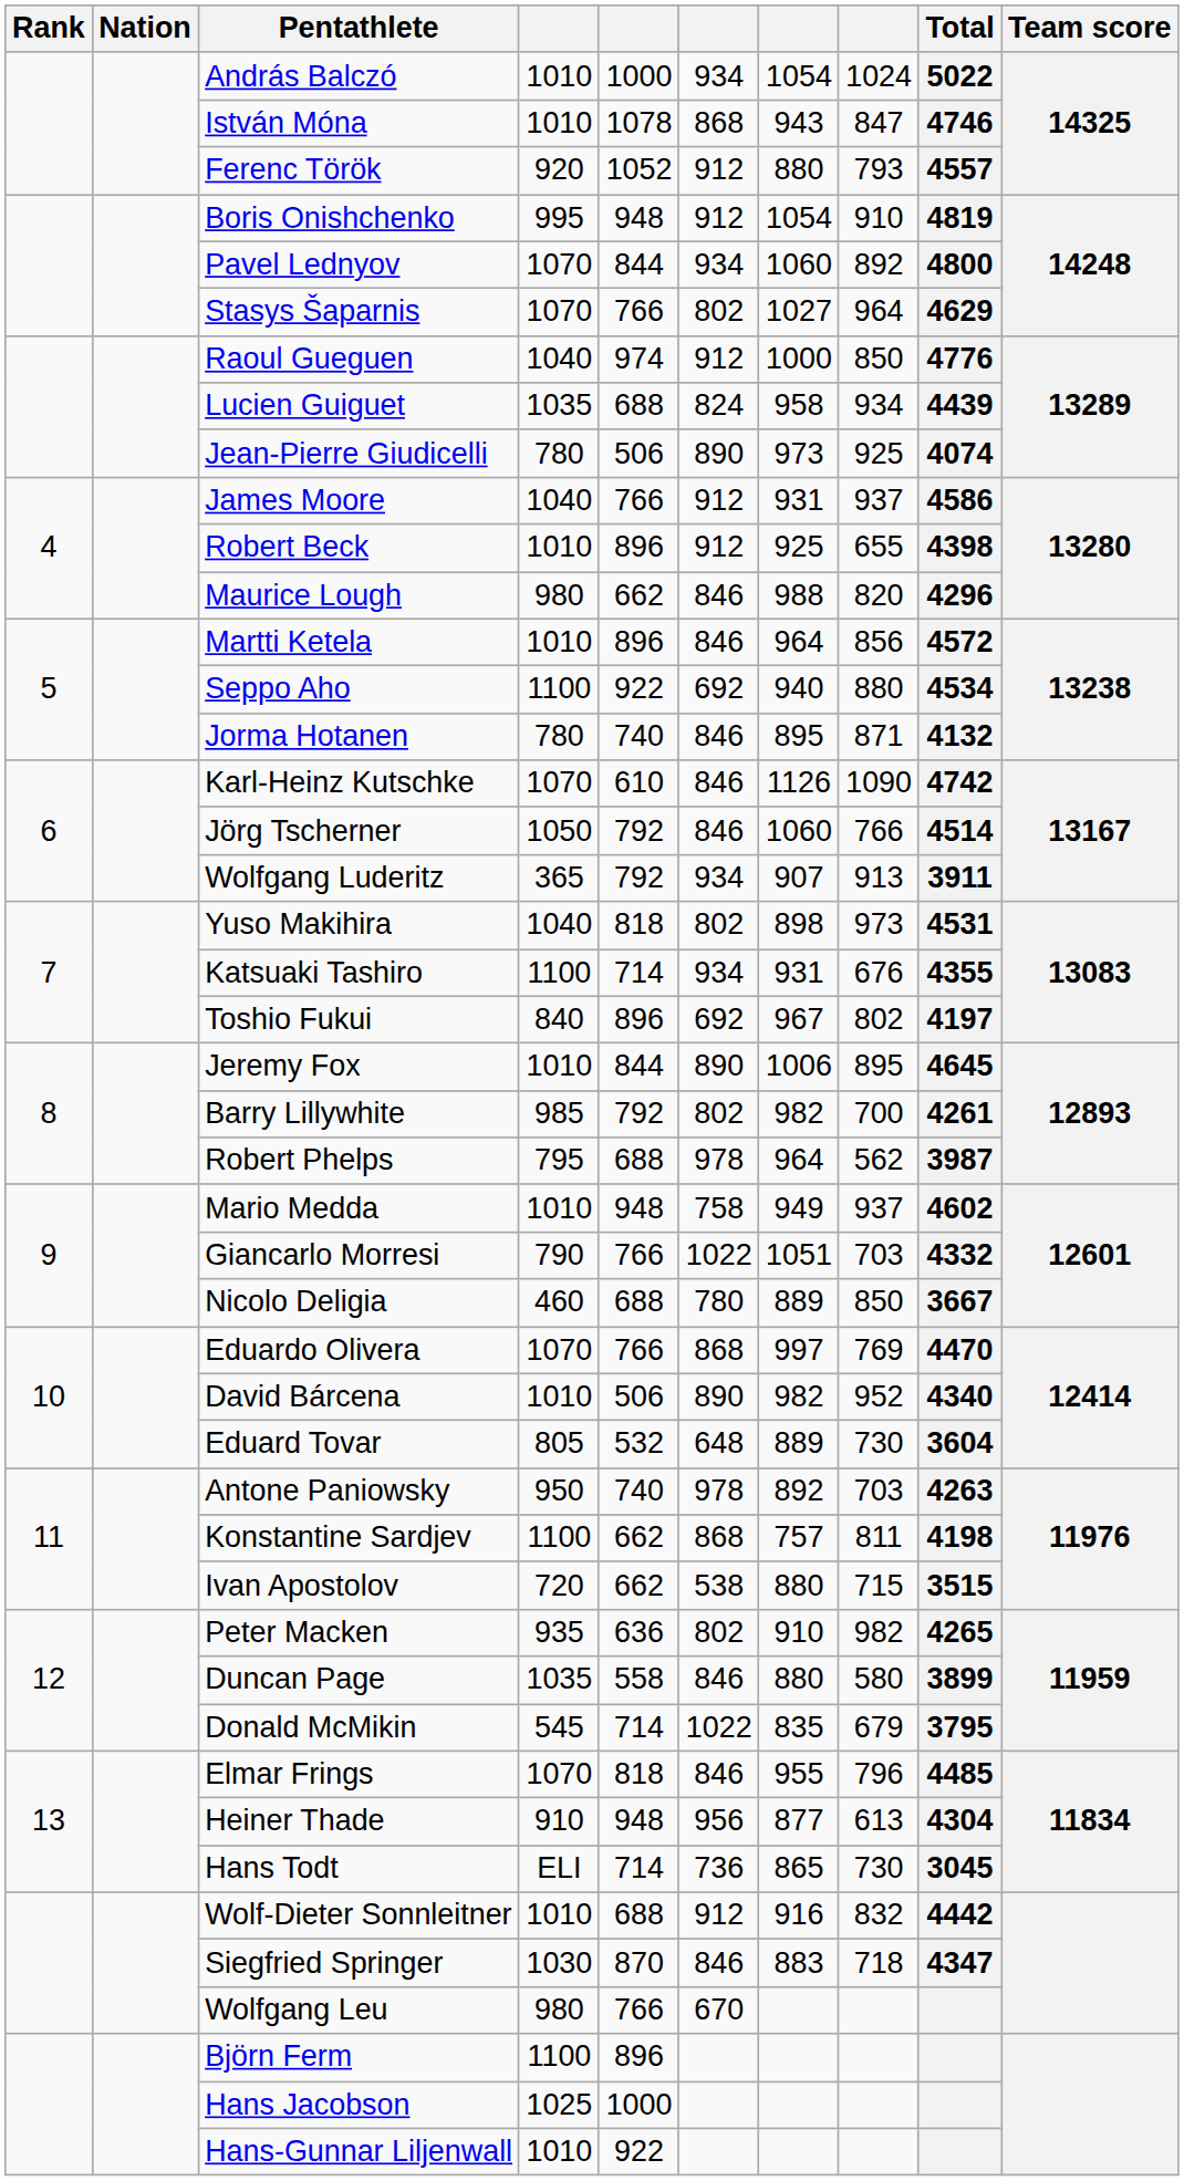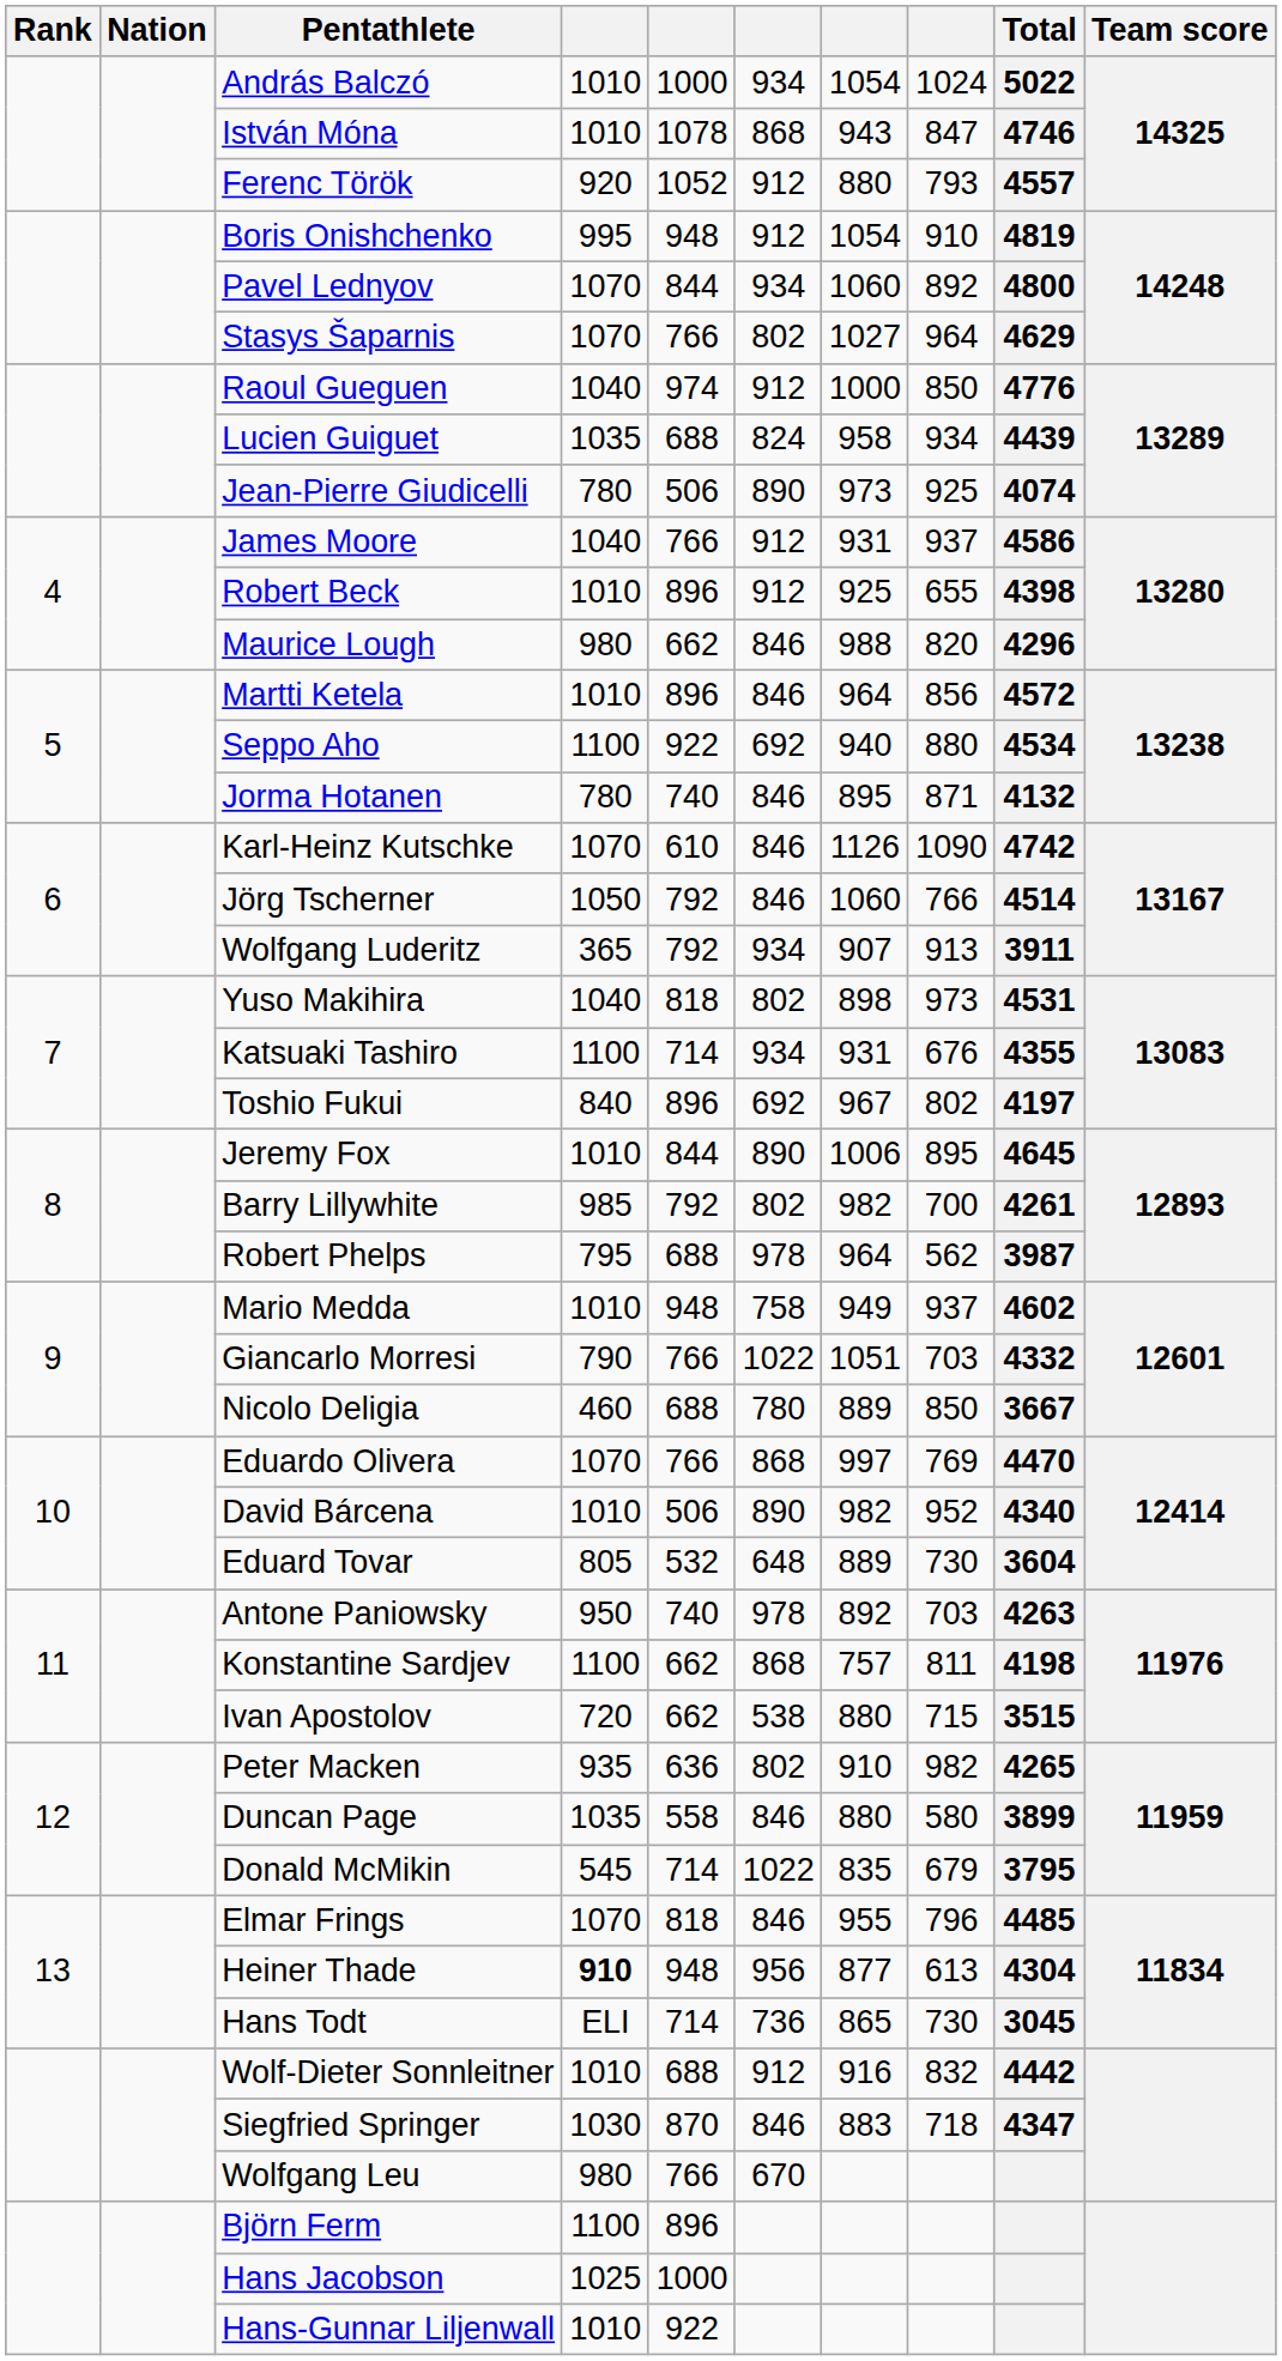Heiner Thade | column 4: normal -> bold
